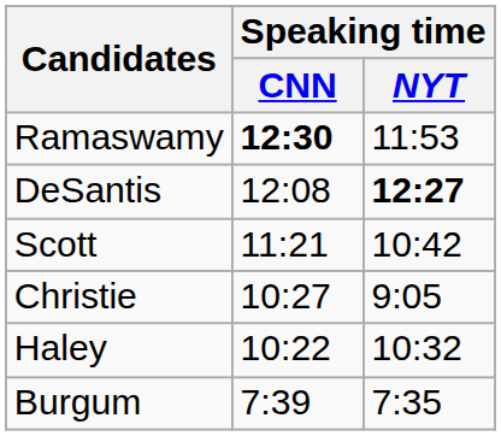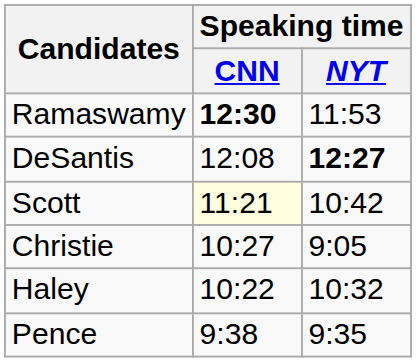Scott | Speaking time / CNN: no background -> lightyellow background
+ row: Pence | 9:38 | 9:35
- row: Burgum | 7:39 | 7:35
